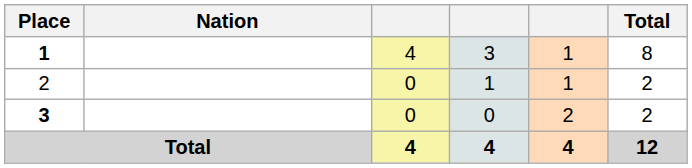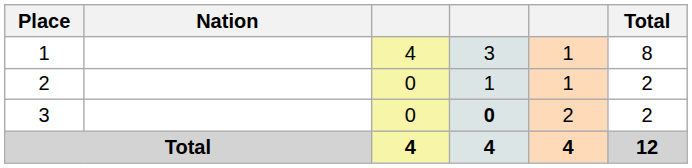row 2 | Place: bold -> normal
row 4 | Place: bold -> normal
row 4 | column 4: normal -> bold
